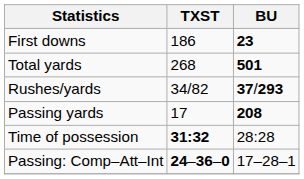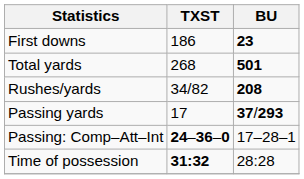Rushes/yards | BU: 37/293 -> 208
Passing yards | BU: 208 -> 37/293
rows swapped: Passing: Comp–Att–Int <-> Time of possession
